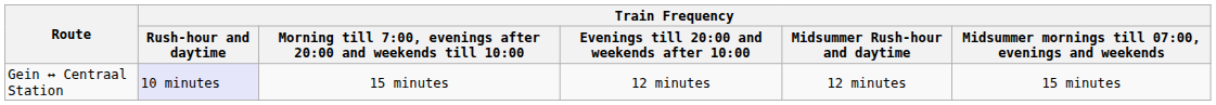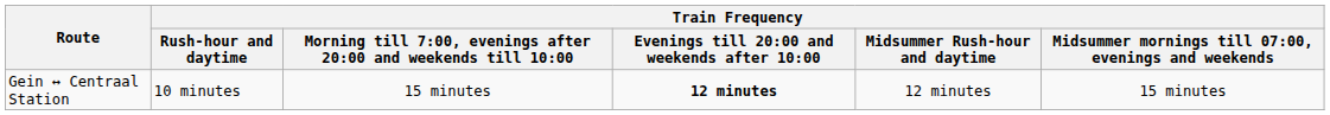Gein ↔ Centraal Station | Train Frequency / Rush-hour and daytime: lavender background -> no background
Gein ↔ Centraal Station | column 4: normal -> bold
